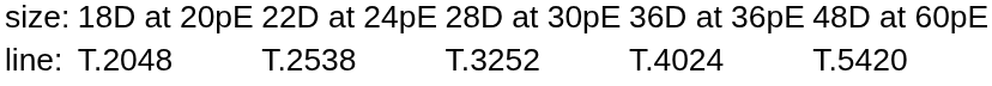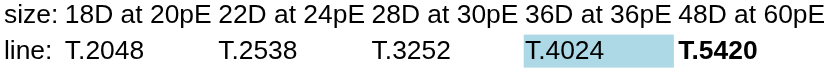line: | column 5: no background -> lightblue background
line: | column 6: normal -> bold
